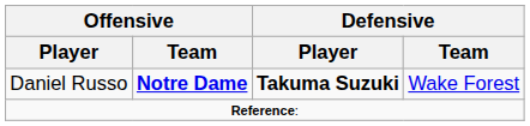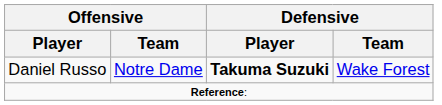Daniel Russo | Offensive / Team: bold -> normal
